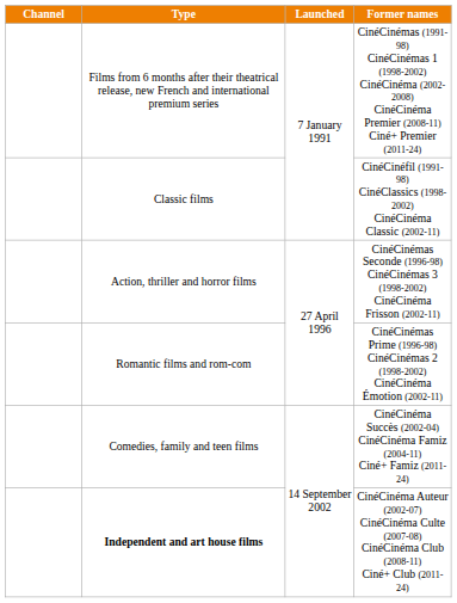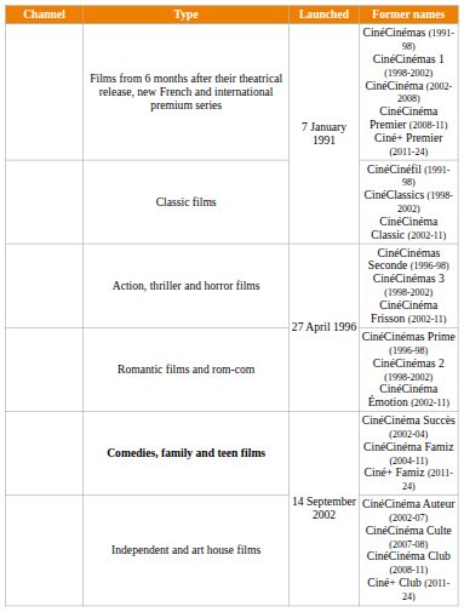Comedies, family and teen films | Type: normal -> bold
Independent and art house films | Type: bold -> normal
